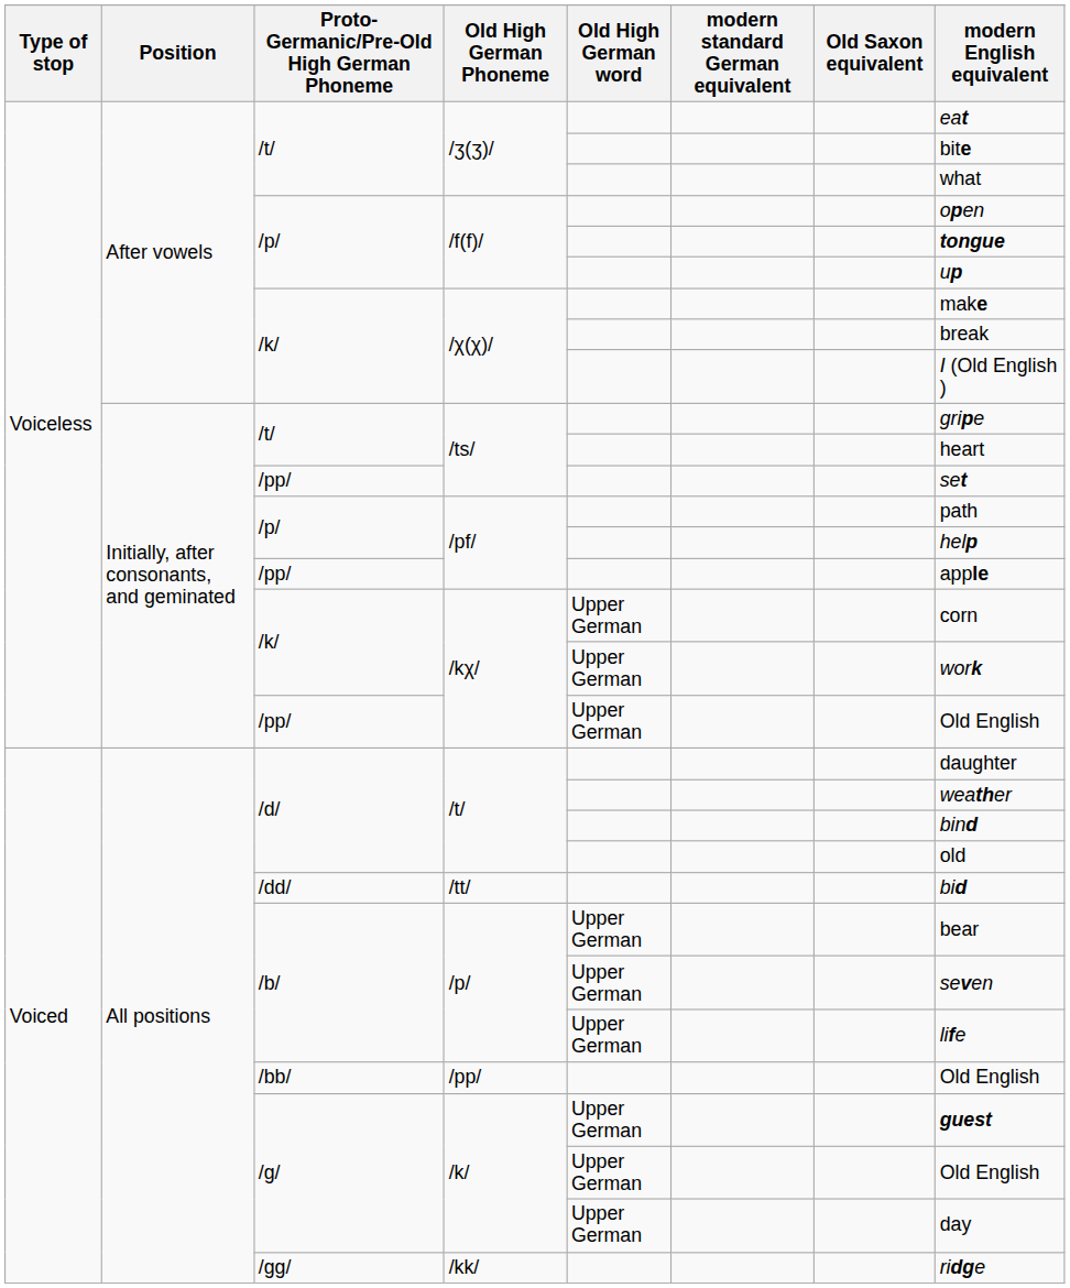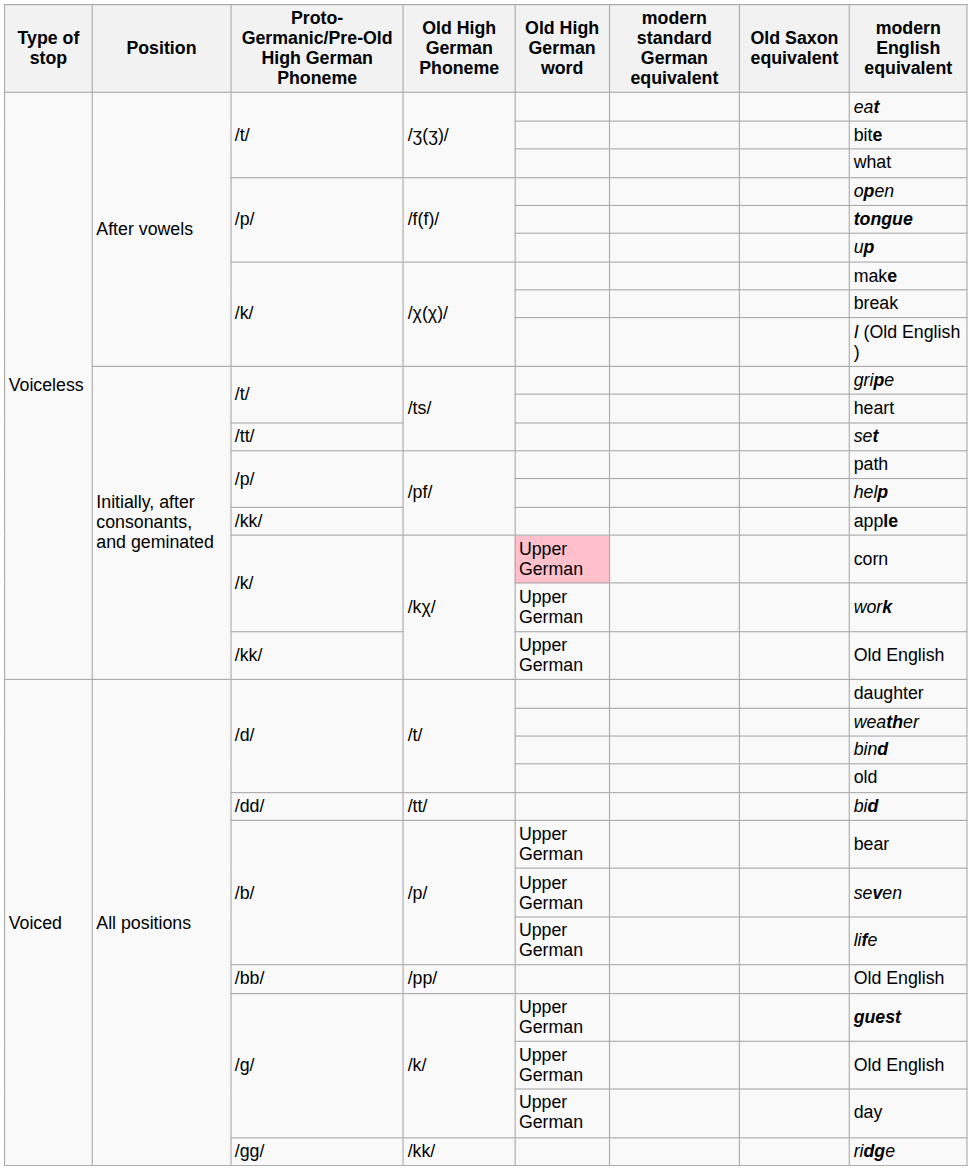row 13 | Proto-Germanic/Pre-Old High German Phoneme: /pp/ -> /tt/
row 16 | Proto-Germanic/Pre-Old High German Phoneme: /pp/ -> /kk/
row 17 | Old High German word: no background -> pink background
row 19 | Proto-Germanic/Pre-Old High German Phoneme: /pp/ -> /kk/
